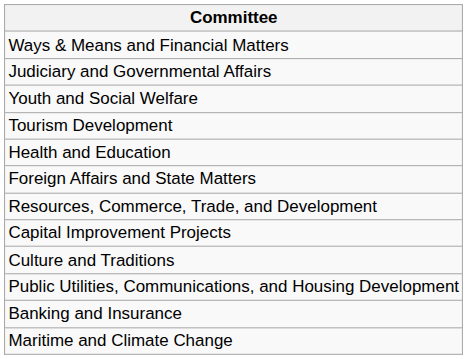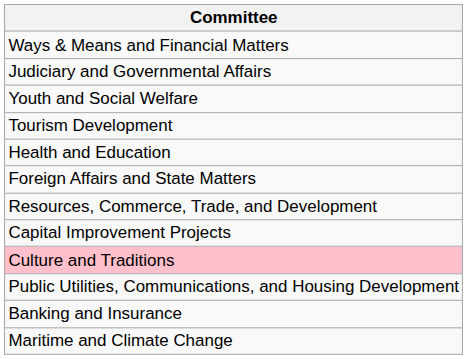row 10 | column 1: no background -> pink background
